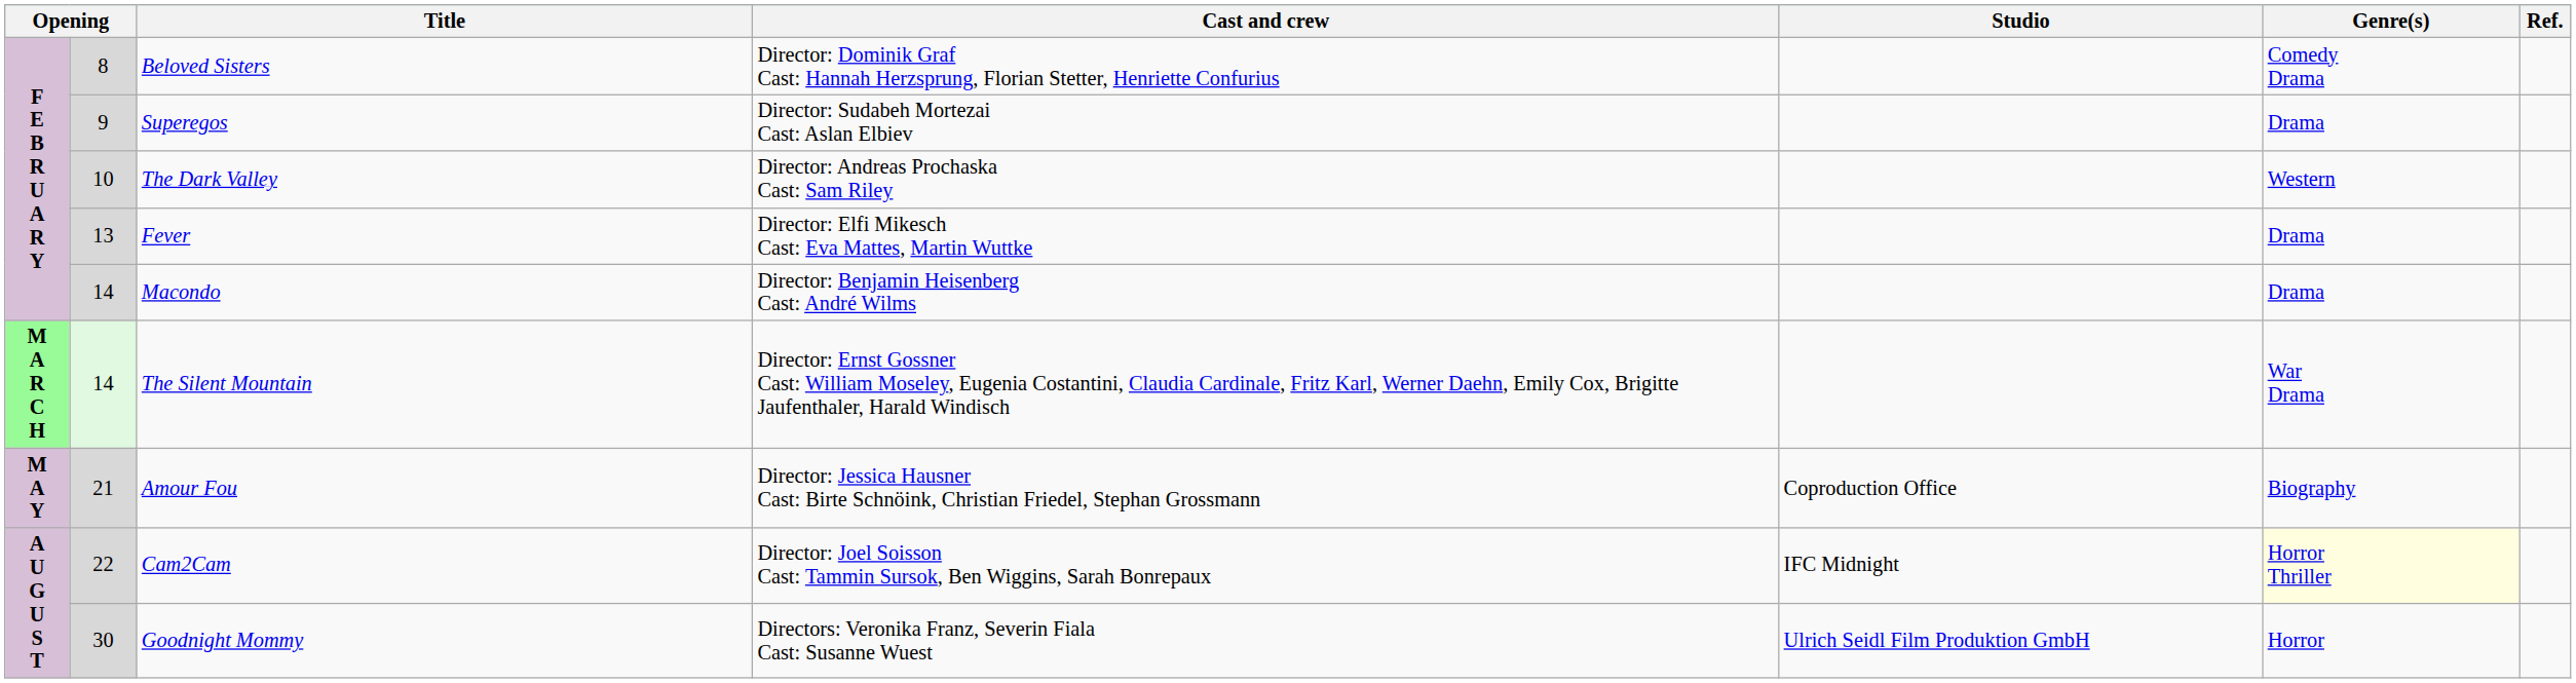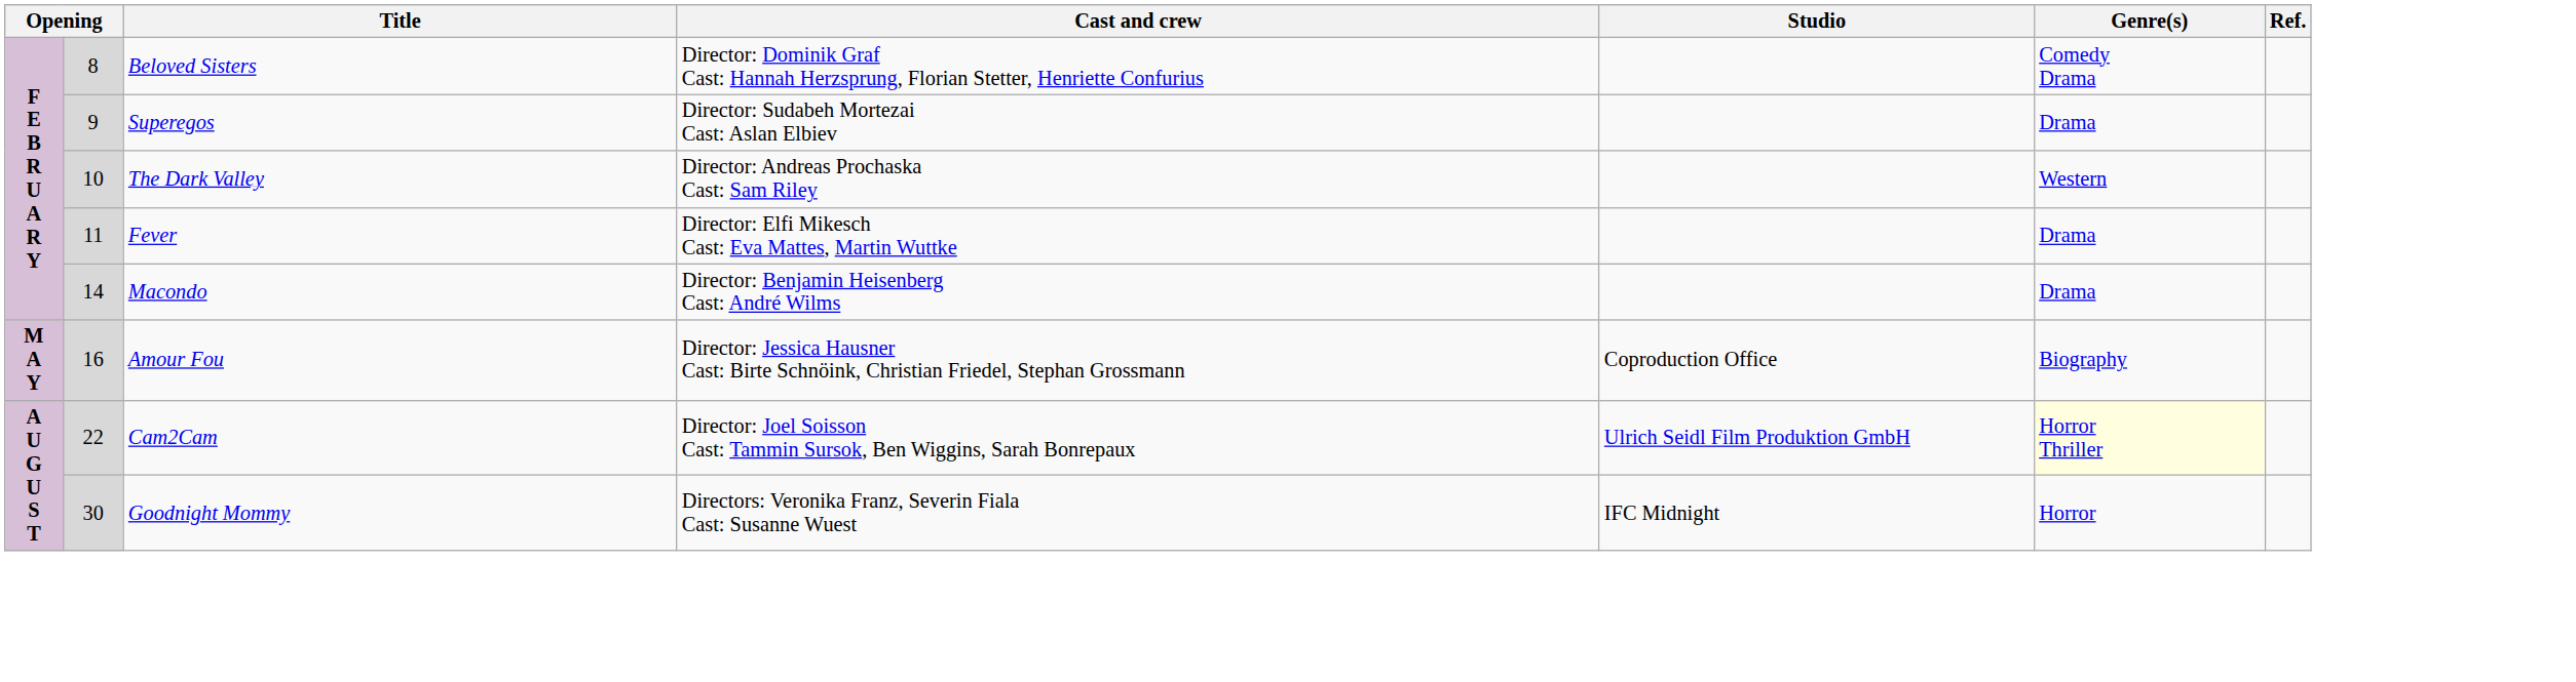Fever | column 2: 13 -> 11
- row: M A R C H | 14 | The Silent Mountain | Director: Ernst Gossner Cast: William Moseley, Eugenia Costantini, Claudia Cardinale, Fritz Karl, Werner Daehn, Emily Cox, Brigitte Jaufenthaler, Harald Windisch | War Drama
Amour Fou | column 2: 21 -> 16
Cam2Cam | Studio: IFC Midnight -> Ulrich Seidl Film Produktion GmbH
Goodnight Mommy | Studio: Ulrich Seidl Film Produktion GmbH -> IFC Midnight
